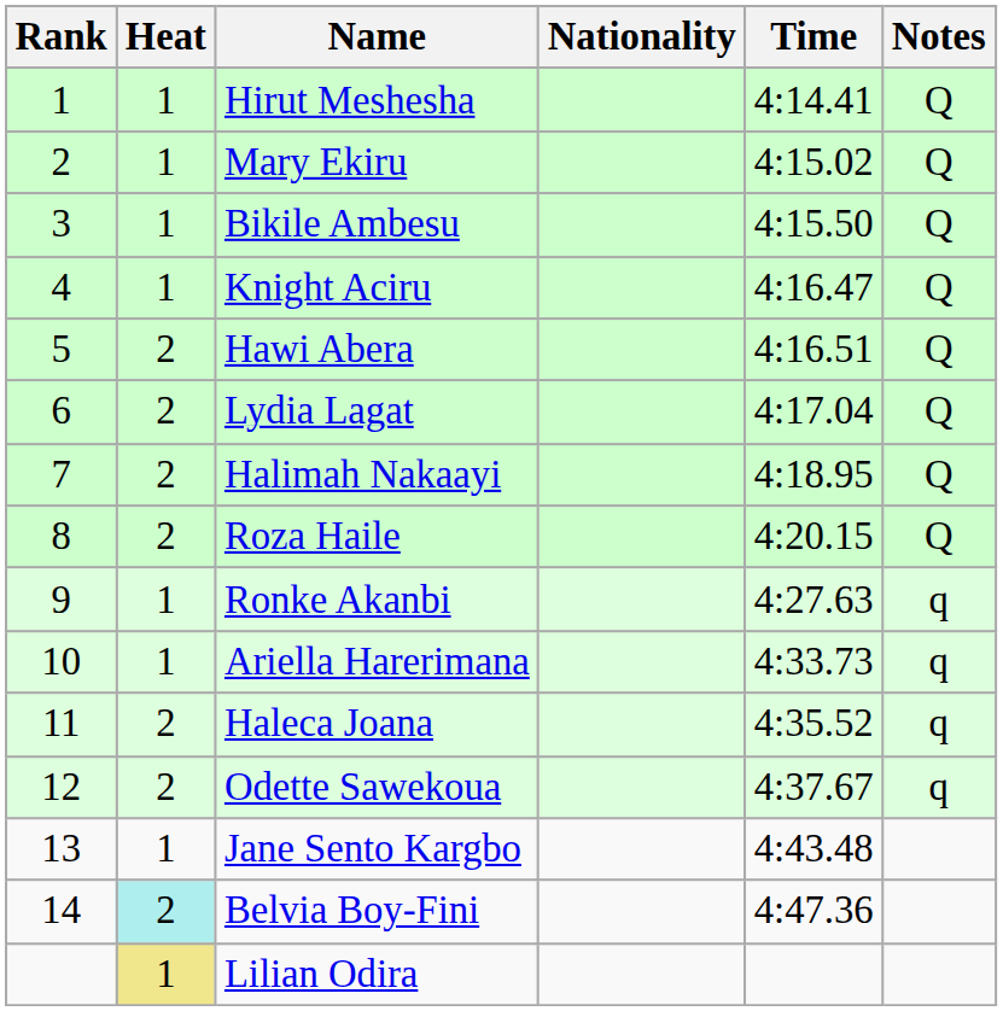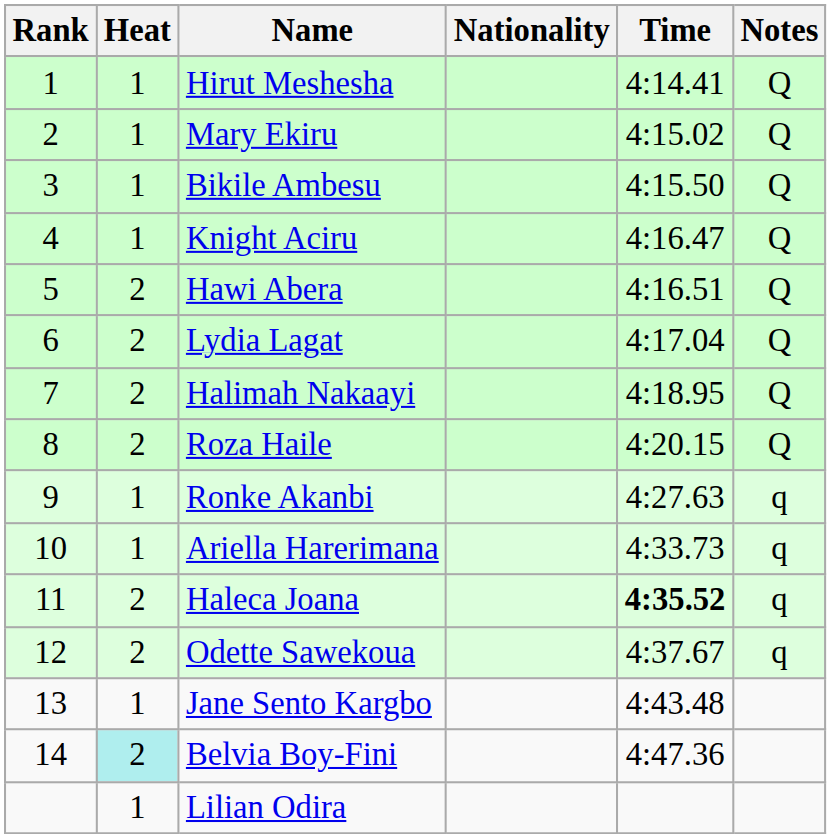Haleca Joana | Time: normal -> bold
Lilian Odira | Heat: khaki background -> no background
